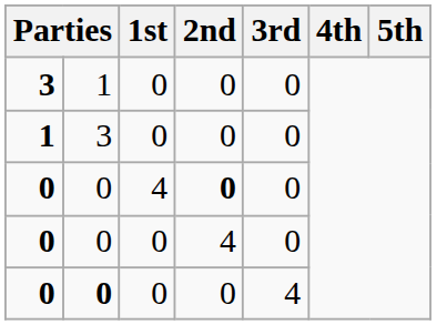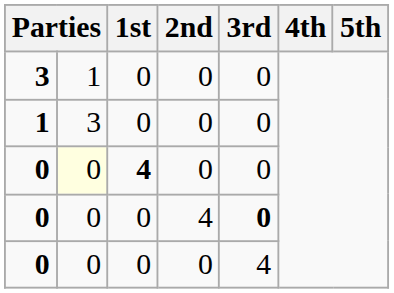row 4 | column 2: no background -> lightyellow background
row 4 | 1st: normal -> bold
row 4 | 2nd: bold -> normal
row 5 | 3rd: normal -> bold
row 6 | column 2: bold -> normal
